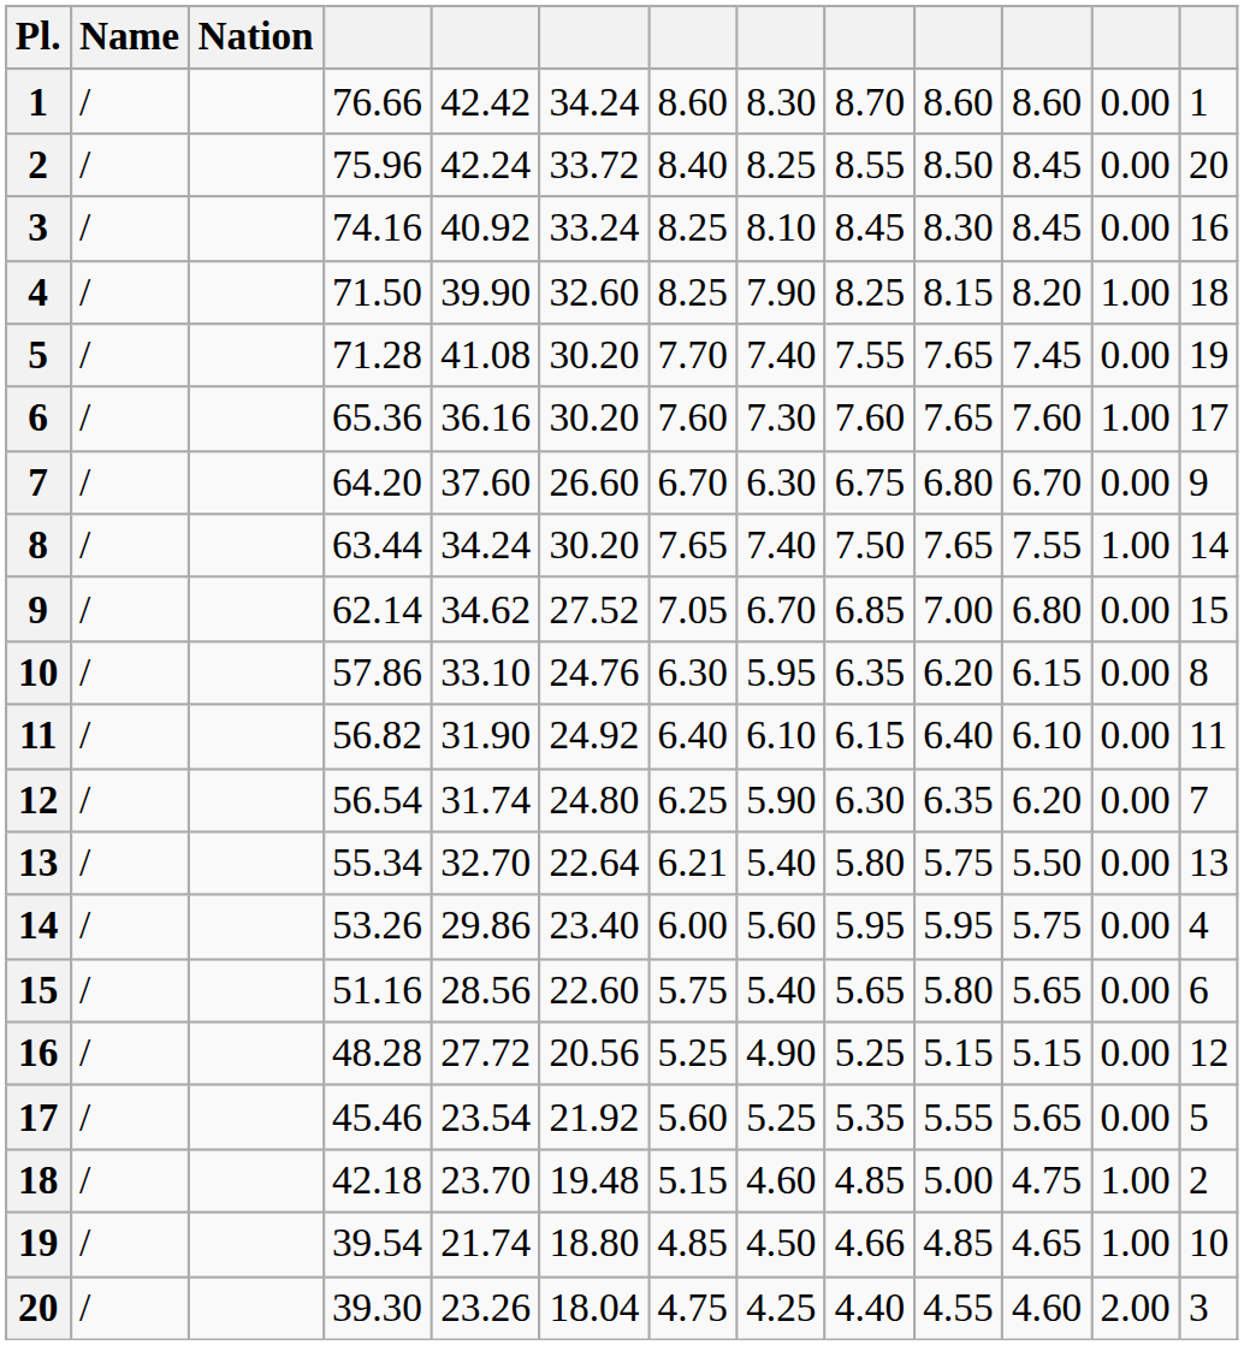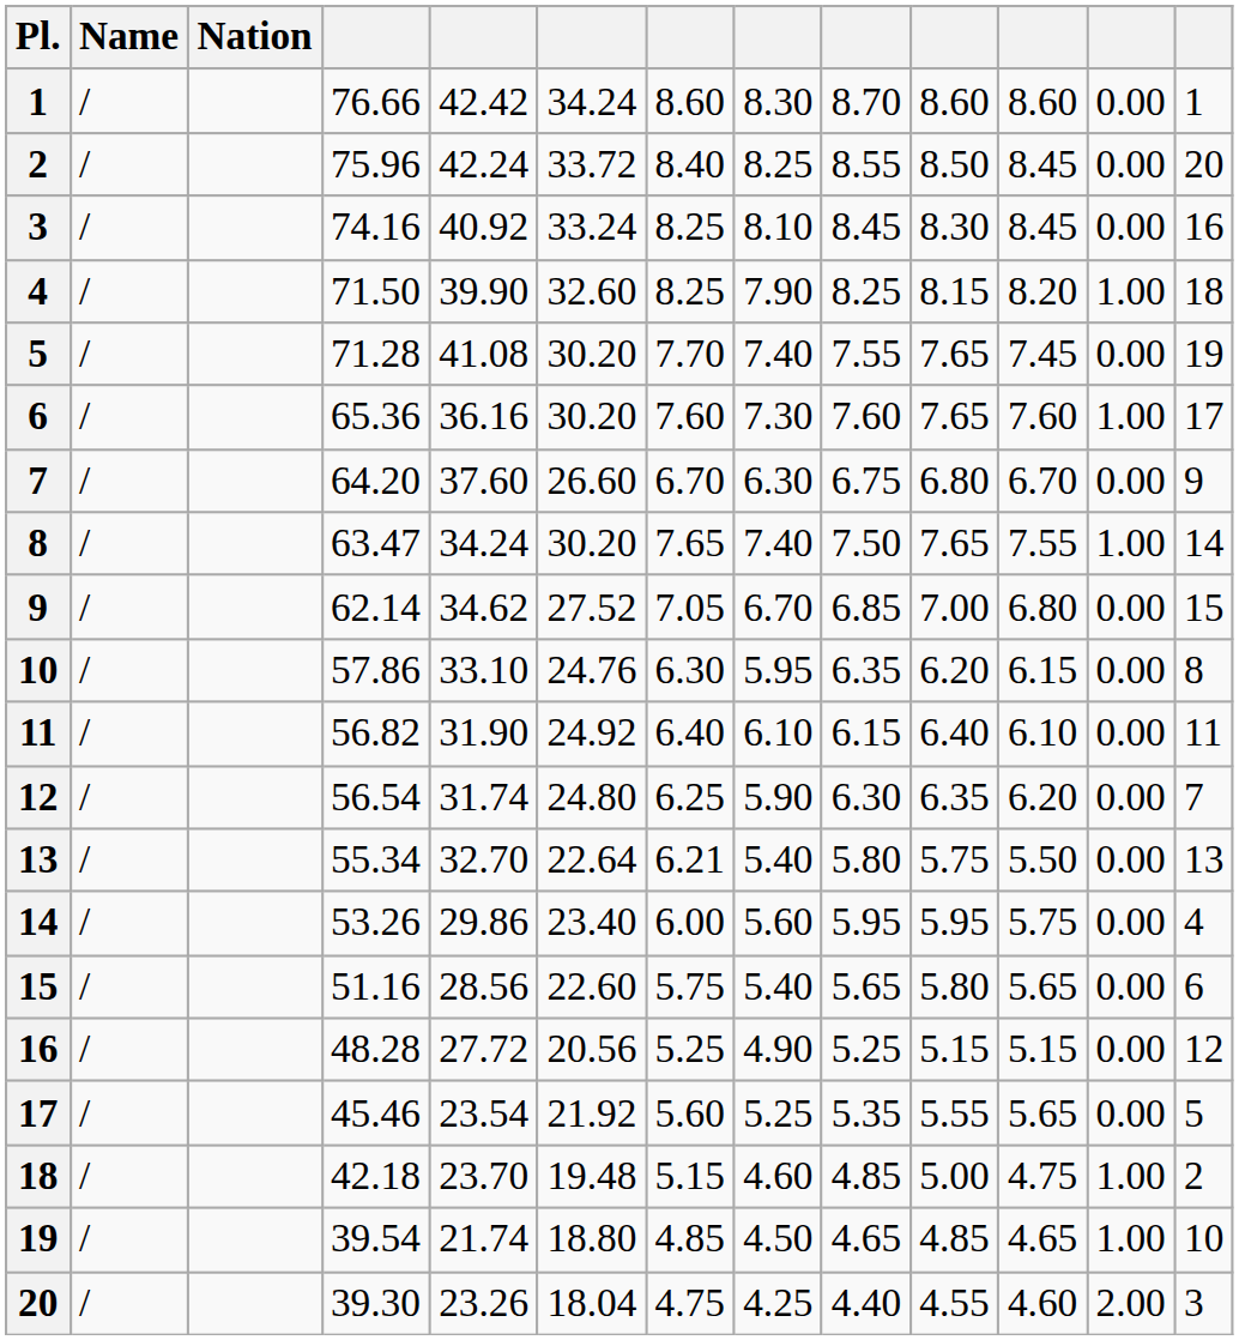row 9 | column 4: 63.44 -> 63.47
row 20 | column 9: 4.66 -> 4.65
